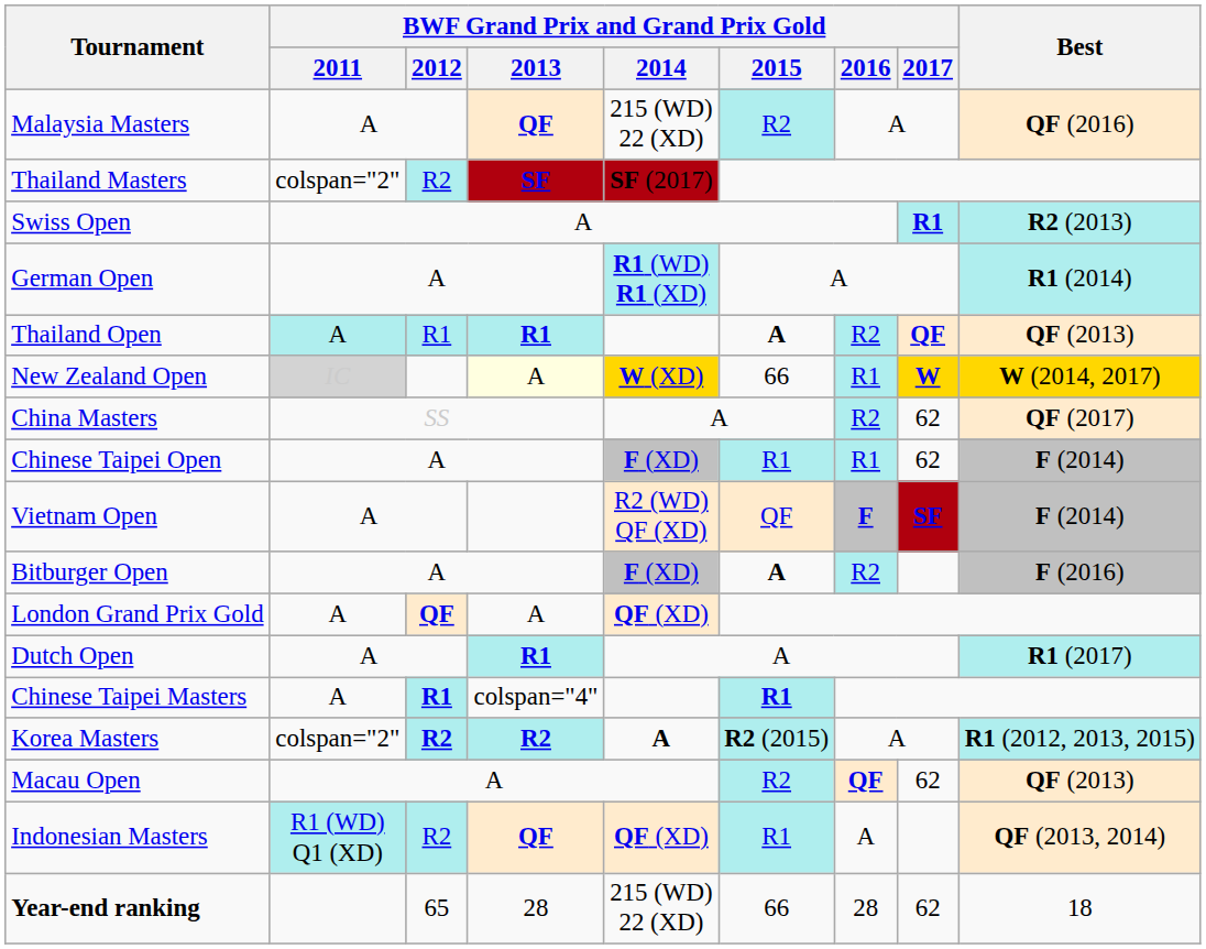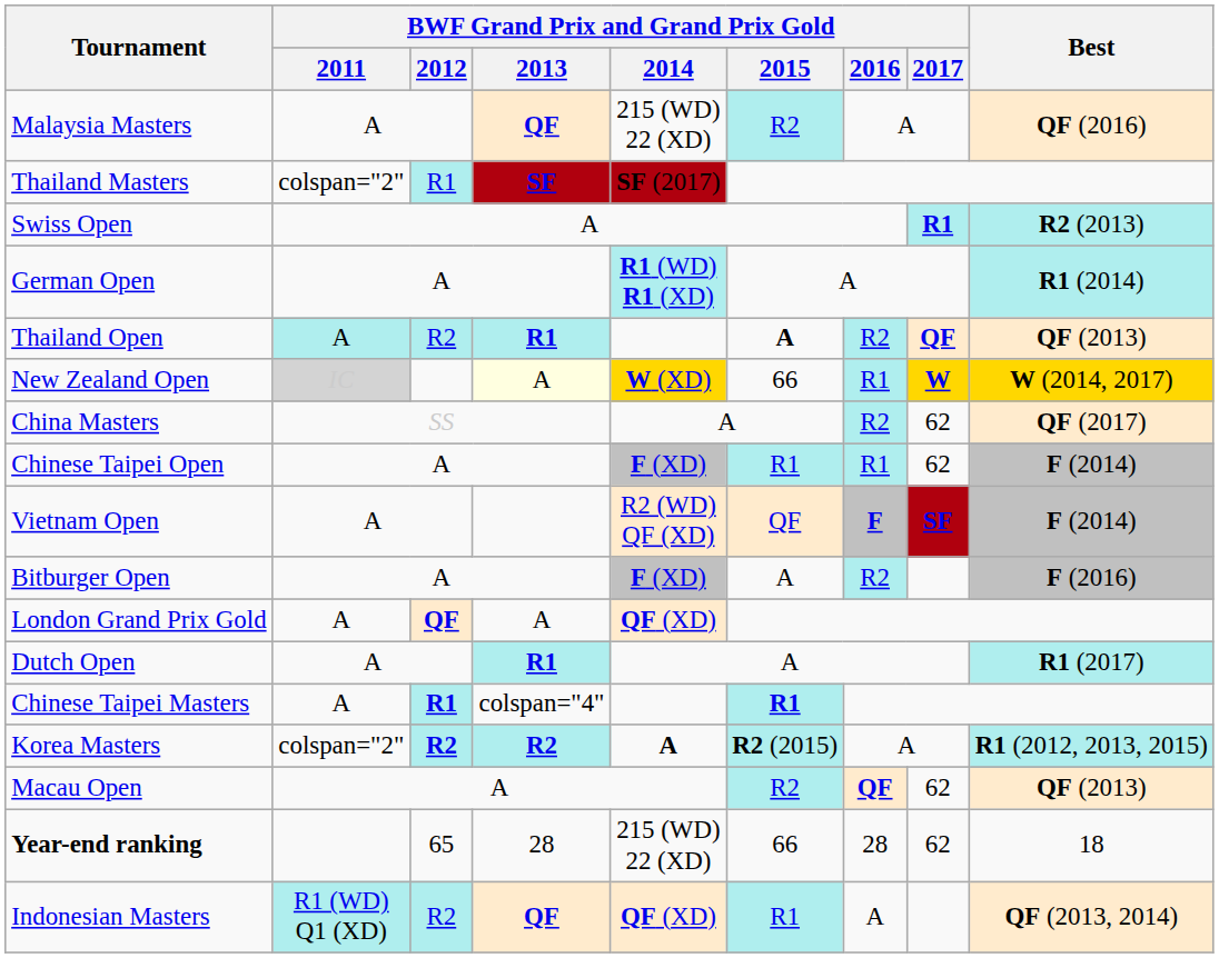Thailand Masters | BWF Grand Prix and Grand Prix Gold / 2012: R2 -> R1
Thailand Open | BWF Grand Prix and Grand Prix Gold / 2012: R1 -> R2
Bitburger Open | BWF Grand Prix and Grand Prix Gold / 2015: bold -> normal
rows swapped: Indonesian Masters <-> Year-end ranking
